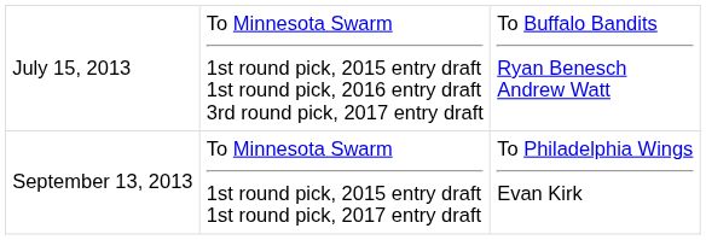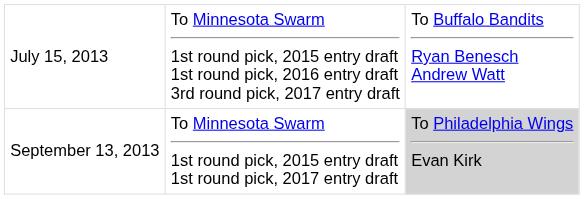September 13, 2013 | column 3: no background -> lightgrey background
